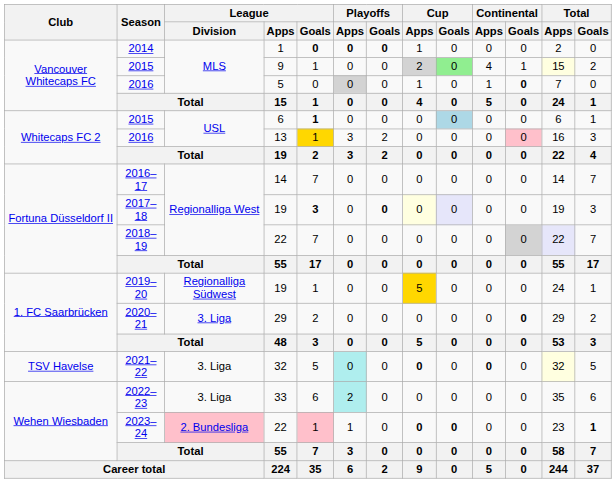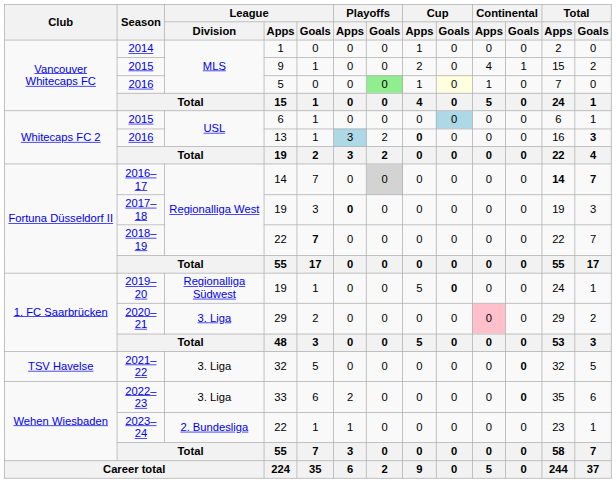2014 | League / Goals: bold -> normal
2014 | Playoffs / Apps: bold -> normal
2014 | Playoffs / Goals: bold -> normal
2015 / 9 | Cup / Apps: lightgrey background -> no background
2015 / 9 | Cup / Goals: lightgreen background -> no background
2015 / 9 | Total / Apps: lightyellow background -> no background
2016 / 5 | Playoffs / Apps: lightgrey background -> no background
2016 / 5 | Playoffs / Goals: no background -> lightgreen background
2016 / 5 | Cup / Goals: no background -> lightyellow background
2016 / 5 | Continental / Goals: bold -> normal
2015 / 6 | League / Goals: bold -> normal
2016 / 13 | League / Goals: gold background -> no background
2016 / 13 | Playoffs / Apps: no background -> lightblue background
2016 / 13 | Cup / Apps: normal -> bold
2016 / 13 | Continental / Goals: pink background -> no background
2016 / 13 | Total / Goals: normal -> bold
2016–17 | Playoffs / Goals: no background -> lightgrey background
2016–17 | Total / Apps: normal -> bold
2016–17 | Total / Goals: normal -> bold
2017–18 | League / Goals: bold -> normal
2017–18 | Playoffs / Apps: normal -> bold
2017–18 | Playoffs / Goals: bold -> normal
2017–18 | Cup / Apps: lightyellow background -> no background
2017–18 | Cup / Goals: lavender background -> no background
2018–19 | League / Goals: normal -> bold
2018–19 | Continental / Goals: lightgrey background -> no background
2018–19 | Total / Apps: lavender background -> no background
2019–20 | Cup / Apps: gold background -> no background
2019–20 | Cup / Goals: normal -> bold
2020–21 | Continental / Apps: no background -> pink background
2020–21 | Continental / Goals: bold -> normal
2021–22 | Playoffs / Apps: paleturquoise background -> no background
2021–22 | Cup / Apps: bold -> normal
2021–22 | Continental / Apps: bold -> normal
2021–22 | Continental / Goals: normal -> bold
2021–22 | Total / Apps: lightyellow background -> no background
2022–23 | Playoffs / Apps: paleturquoise background -> no background
2022–23 | Continental / Goals: normal -> bold
2023–24 | League / Division: pink background -> no background
2023–24 | League / Goals: pink background -> no background
2023–24 | Cup / Apps: bold -> normal
2023–24 | Cup / Goals: bold -> normal
2023–24 | Total / Goals: bold -> normal
